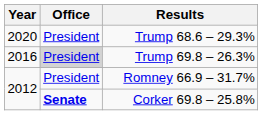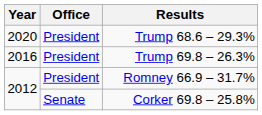Trump 69.8 – 26.3% | Office: lightgrey background -> no background
Corker 69.8 – 25.8% | Office: bold -> normal
